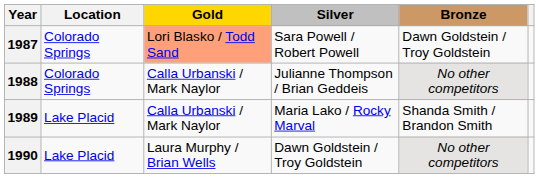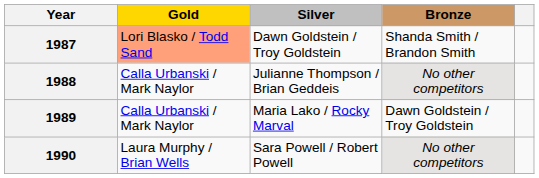- column: Location | Colorado Springs | Colorado Springs | Lake Placid | Lake Placid
1987 | Silver: Sara Powell / Robert Powell -> Dawn Goldstein / Troy Goldstein
1987 | Bronze: Dawn Goldstein / Troy Goldstein -> Shanda Smith / Brandon Smith
1989 | Bronze: Shanda Smith / Brandon Smith -> Dawn Goldstein / Troy Goldstein
1990 | Silver: Dawn Goldstein / Troy Goldstein -> Sara Powell / Robert Powell
